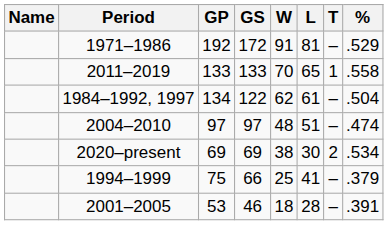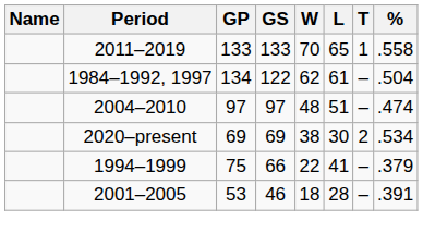- row: 1971–1986 | 192 | 172 | 91 | 81 | – | .529
1994–1999 | W: 25 -> 22
